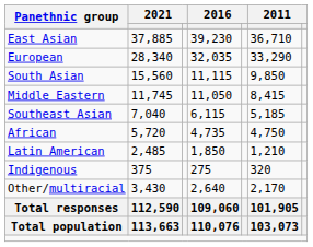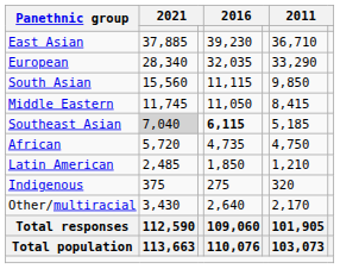Southeast Asian | column 2: no background -> lightgrey background
Southeast Asian | column 4: normal -> bold
